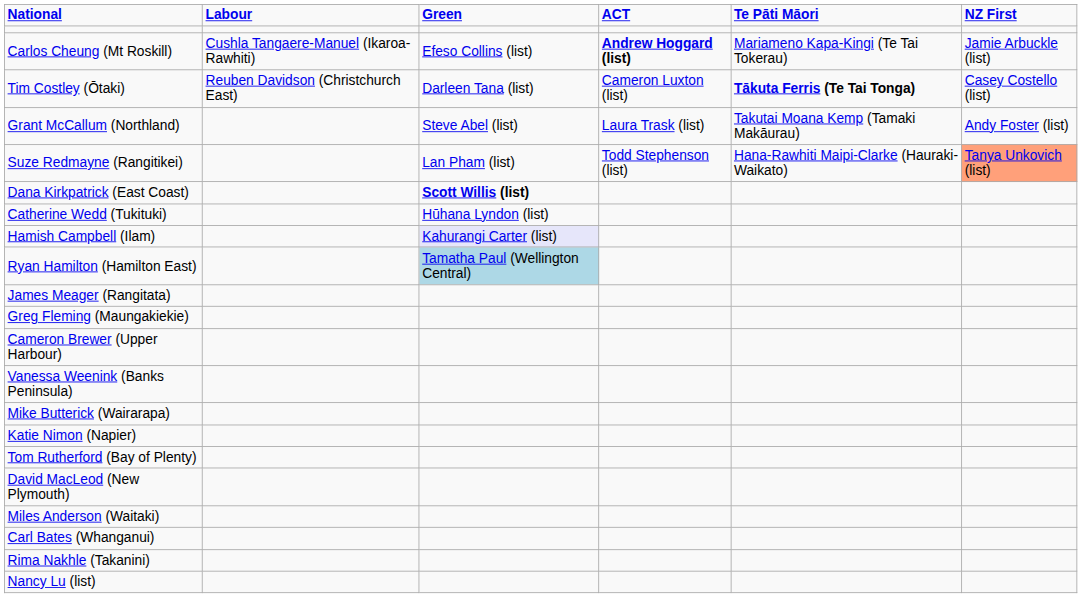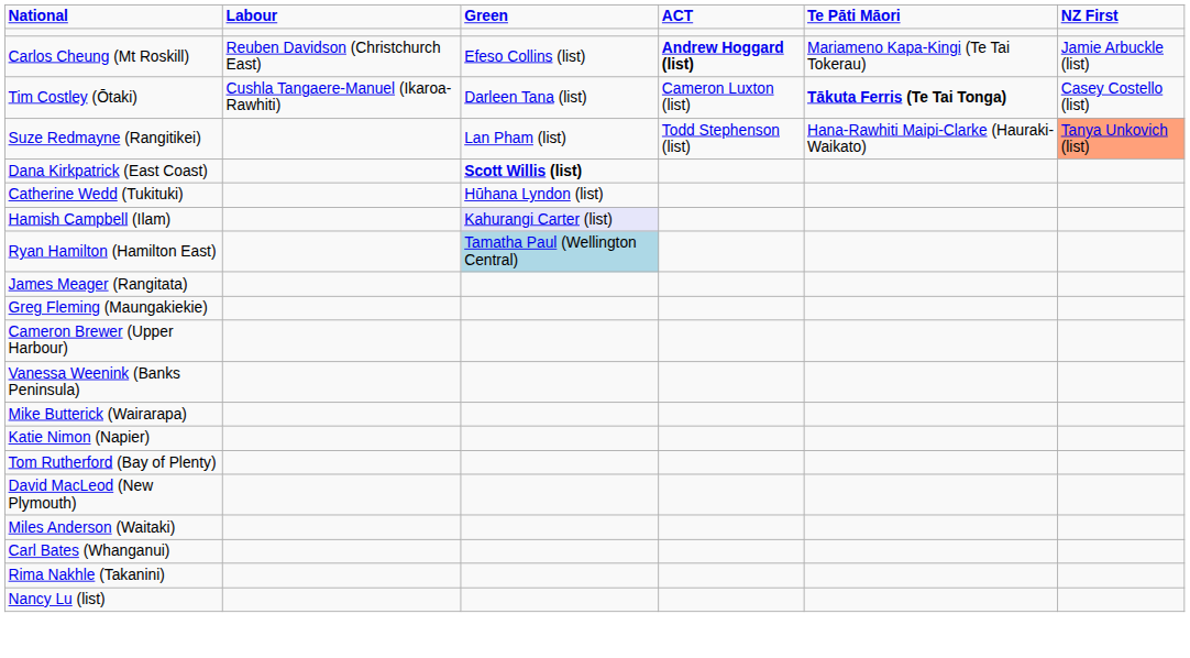Carlos Cheung (Mt Roskill) | Labour: Cushla Tangaere-Manuel (Ikaroa-Rawhiti) -> Reuben Davidson (Christchurch East)
Tim Costley (Ōtaki) | Labour: Reuben Davidson (Christchurch East) -> Cushla Tangaere-Manuel (Ikaroa-Rawhiti)
- row: Grant McCallum (Northland) | Steve Abel (list) | Laura Trask (list) | Takutai Moana Kemp (Tamaki Makāurau) | Andy Foster (list)
